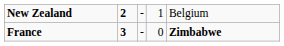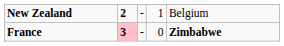France | column 2: no background -> pink background
